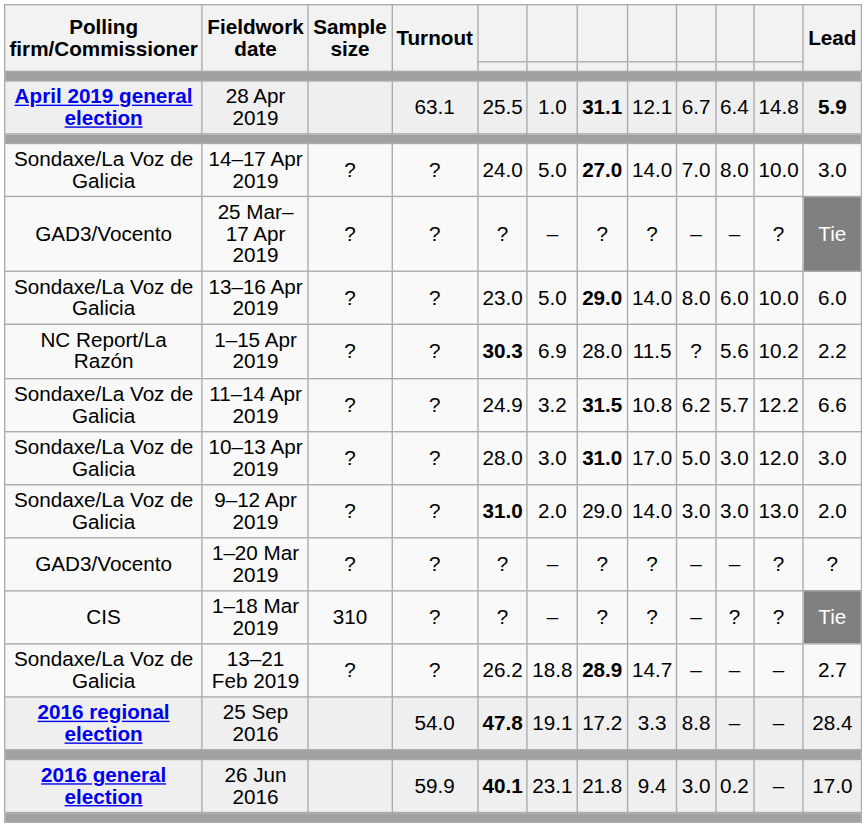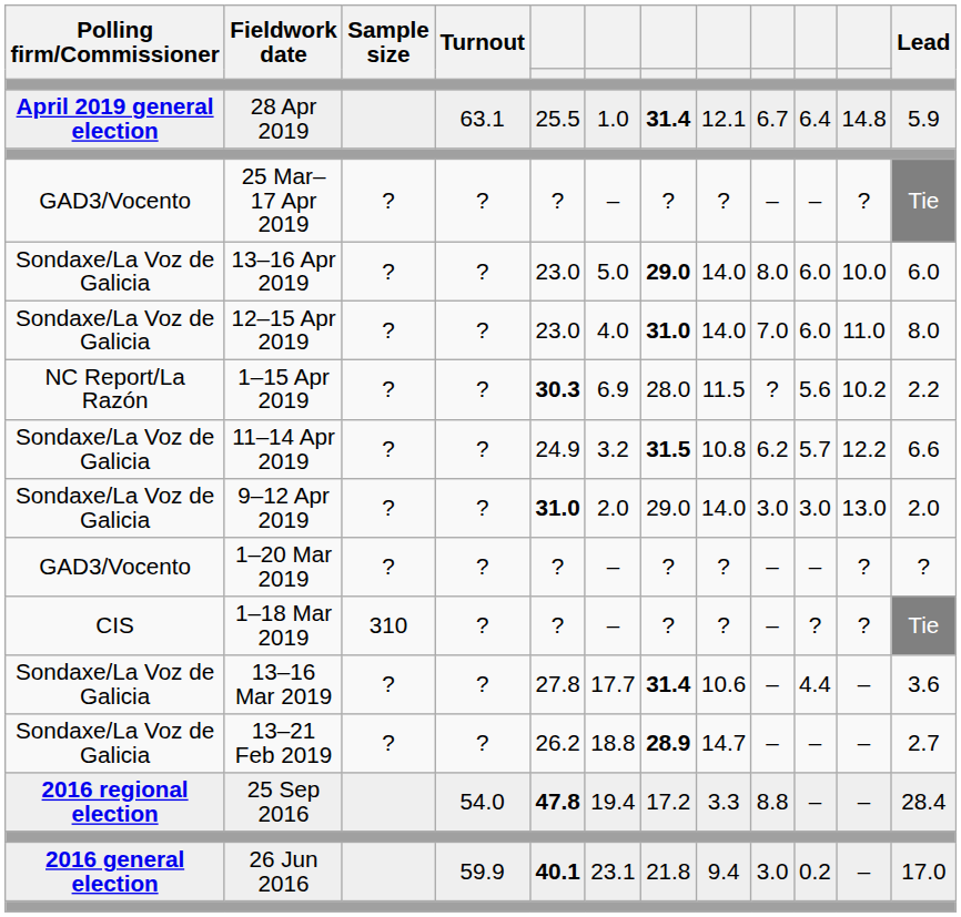28 Apr 2019 | column 7: 31.1 -> 31.4
28 Apr 2019 | Lead: bold -> normal
- row: Sondaxe/La Voz de Galicia | 14–17 Apr 2019 | ? | ? | 24.0 | 5.0 | 27.0 | 14.0 | 7.0 | 8.0 | 10.0 | 3.0
+ row: Sondaxe/La Voz de Galicia | 12–15 Apr 2019 | ? | ? | 23.0 | 4.0 | 31.0 | 14.0 | 7.0 | 6.0 | 11.0 | 8.0
- row: Sondaxe/La Voz de Galicia | 10–13 Apr 2019 | ? | ? | 28.0 | 3.0 | 31.0 | 17.0 | 5.0 | 3.0 | 12.0 | 3.0
+ row: Sondaxe/La Voz de Galicia | 13–16 Mar 2019 | ? | ? | 27.8 | 17.7 | 31.4 | 10.6 | – | 4.4 | – | 3.6
25 Sep 2016 | column 6: 19.1 -> 19.4
